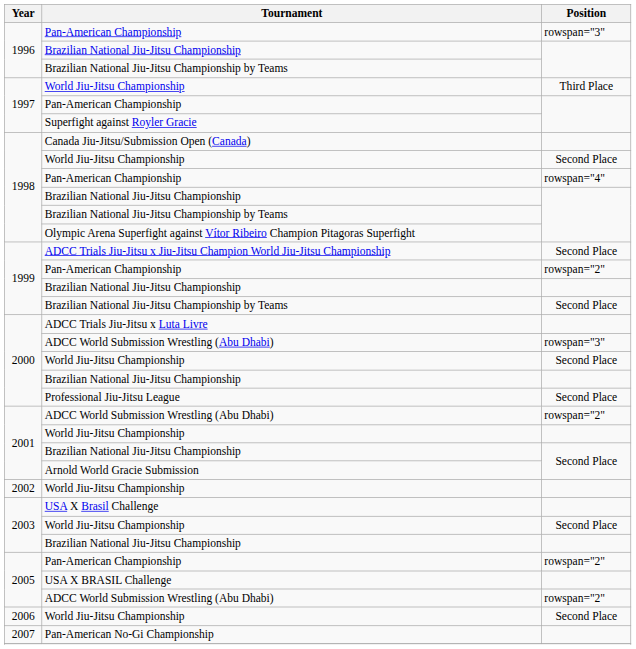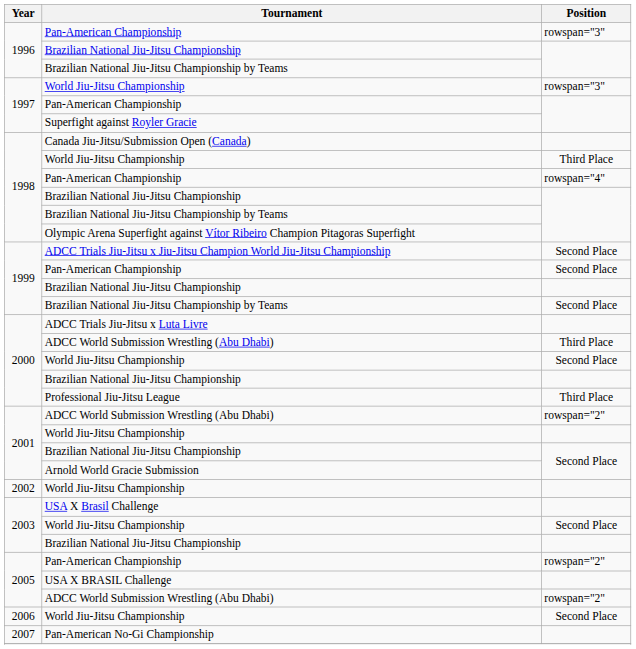1997 / World Jiu-Jitsu Championship | Position: Third Place -> rowspan="3"
1998 / World Jiu-Jitsu Championship | Position: Second Place -> Third Place
1999 / Pan-American Championship | Position: rowspan="2" -> Second Place
2000 / ADCC World Submission Wrestling (Abu Dhabi) | Position: rowspan="3" -> Third Place
Professional Jiu-Jitsu League | Position: Second Place -> Third Place
